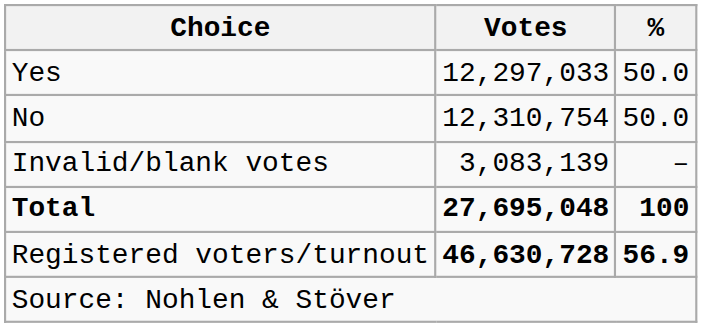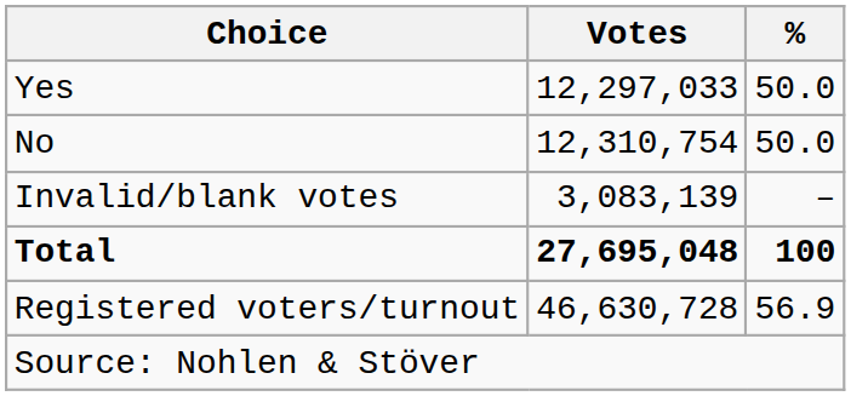Registered voters/turnout | Votes: bold -> normal
Registered voters/turnout | %: bold -> normal
